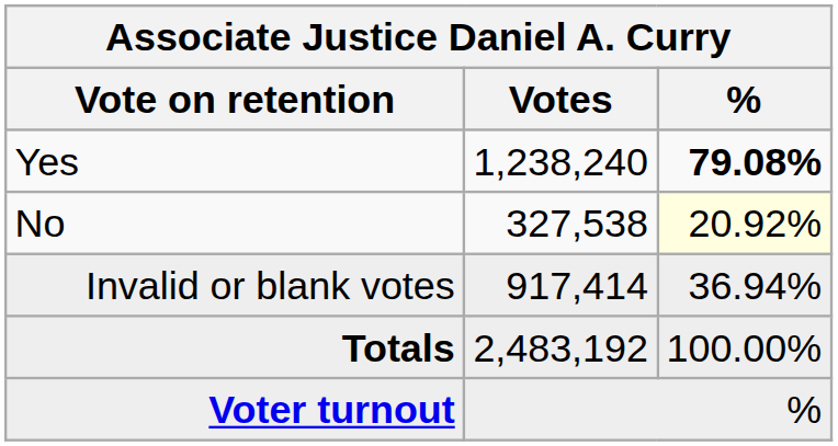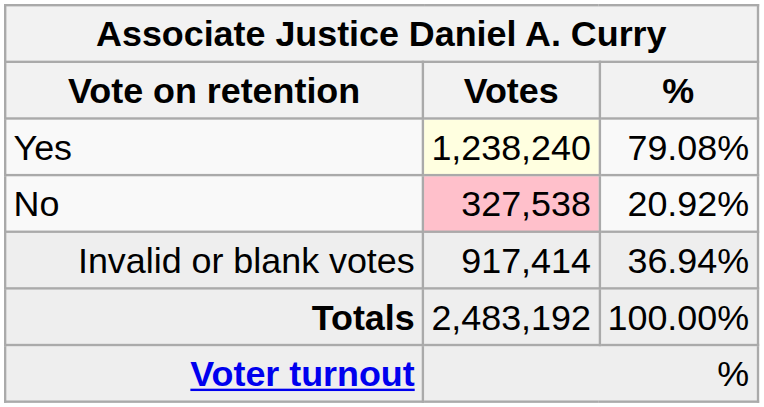Yes | Votes: no background -> lightyellow background
Yes | %: bold -> normal
No | Votes: no background -> pink background
No | %: lightyellow background -> no background
